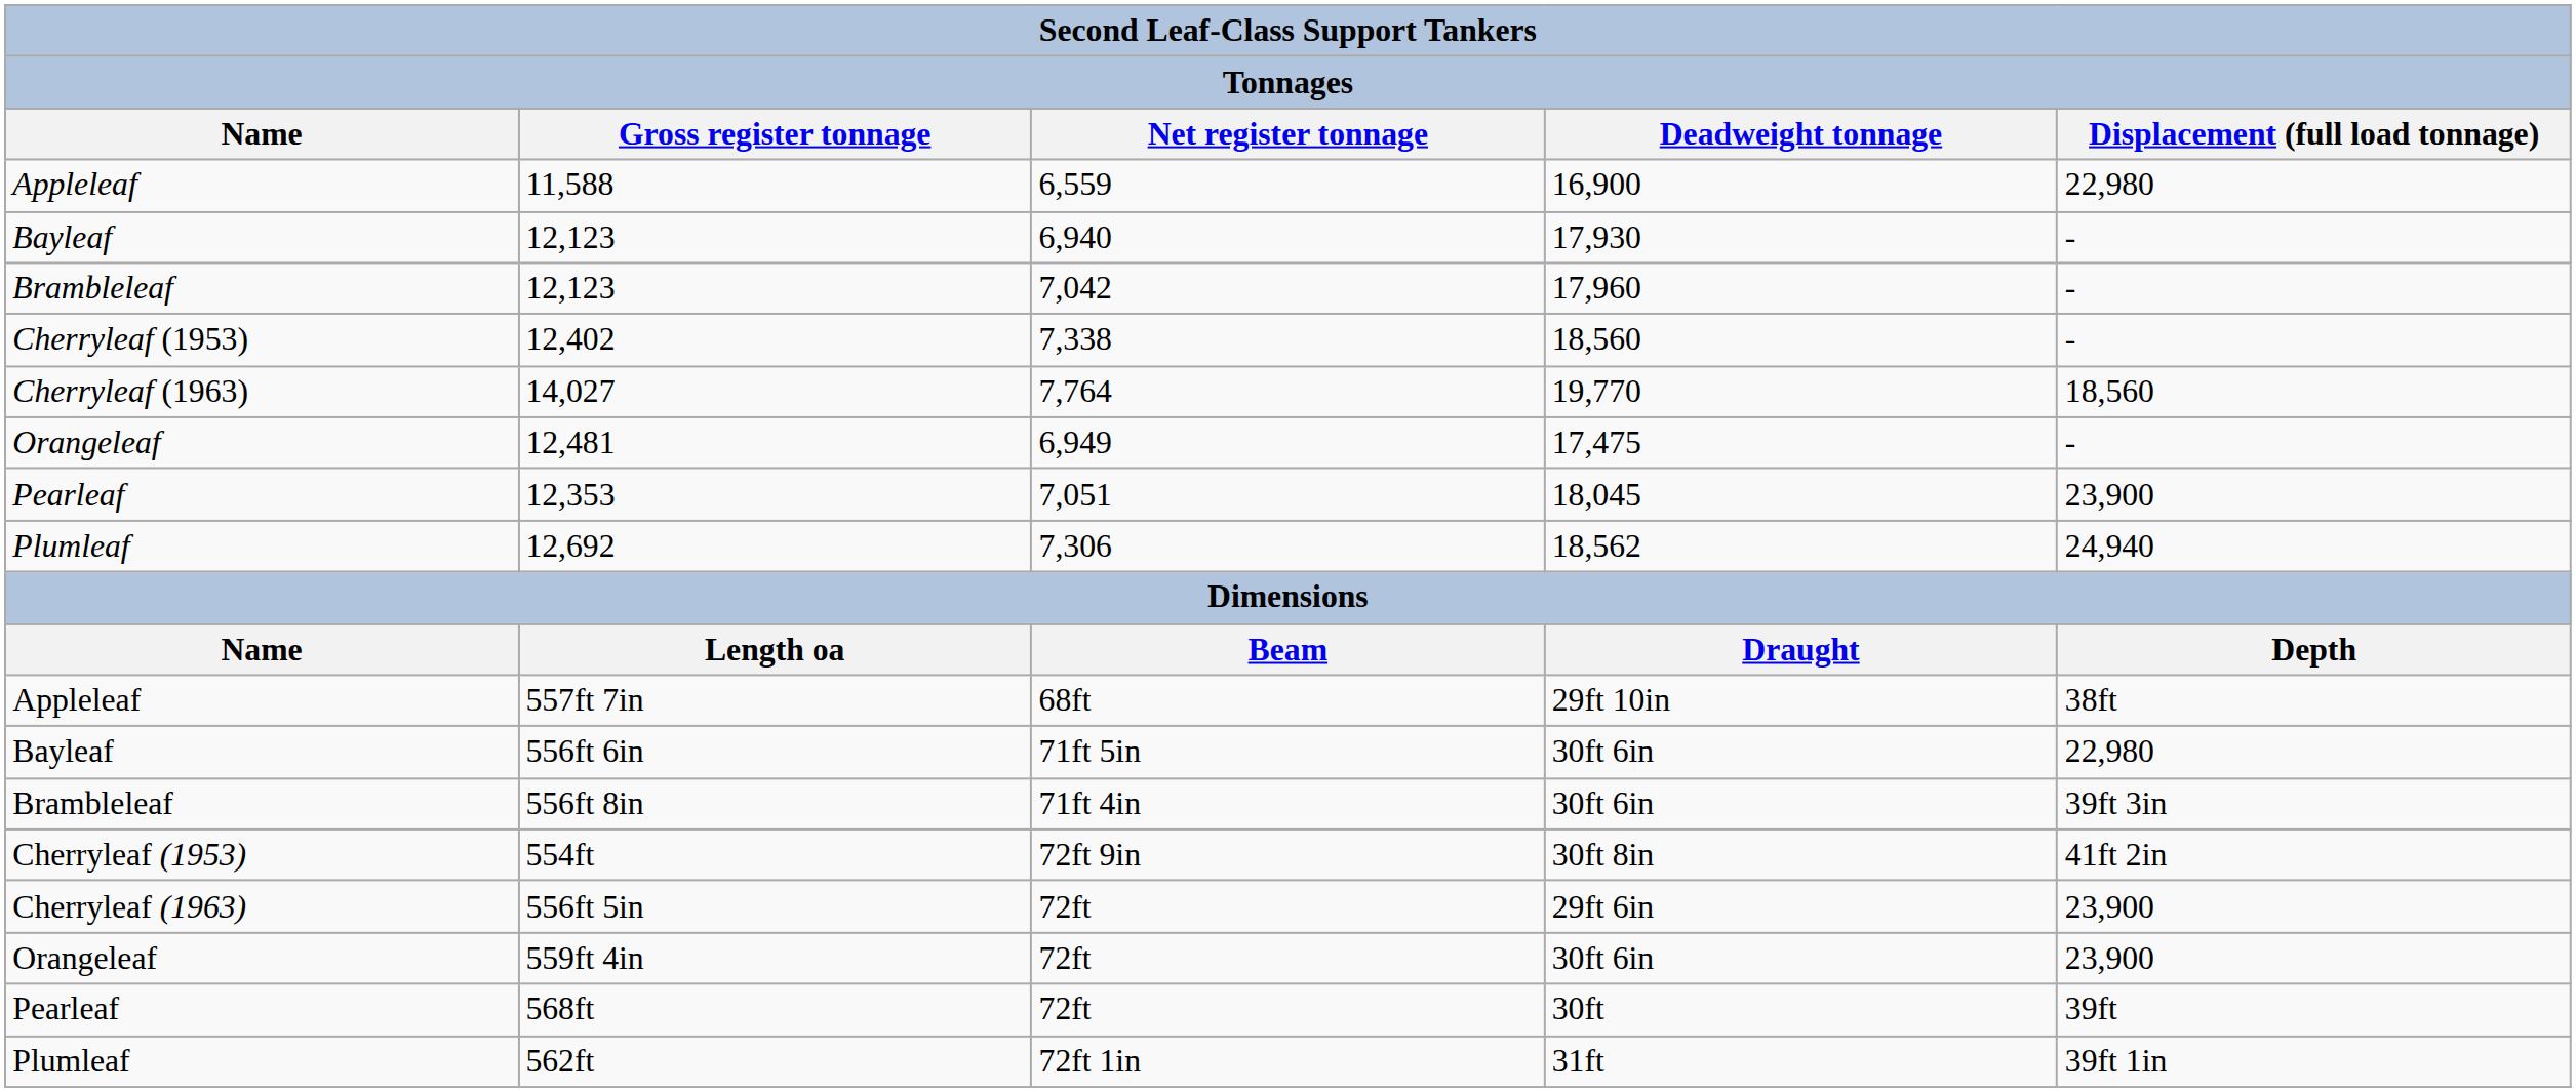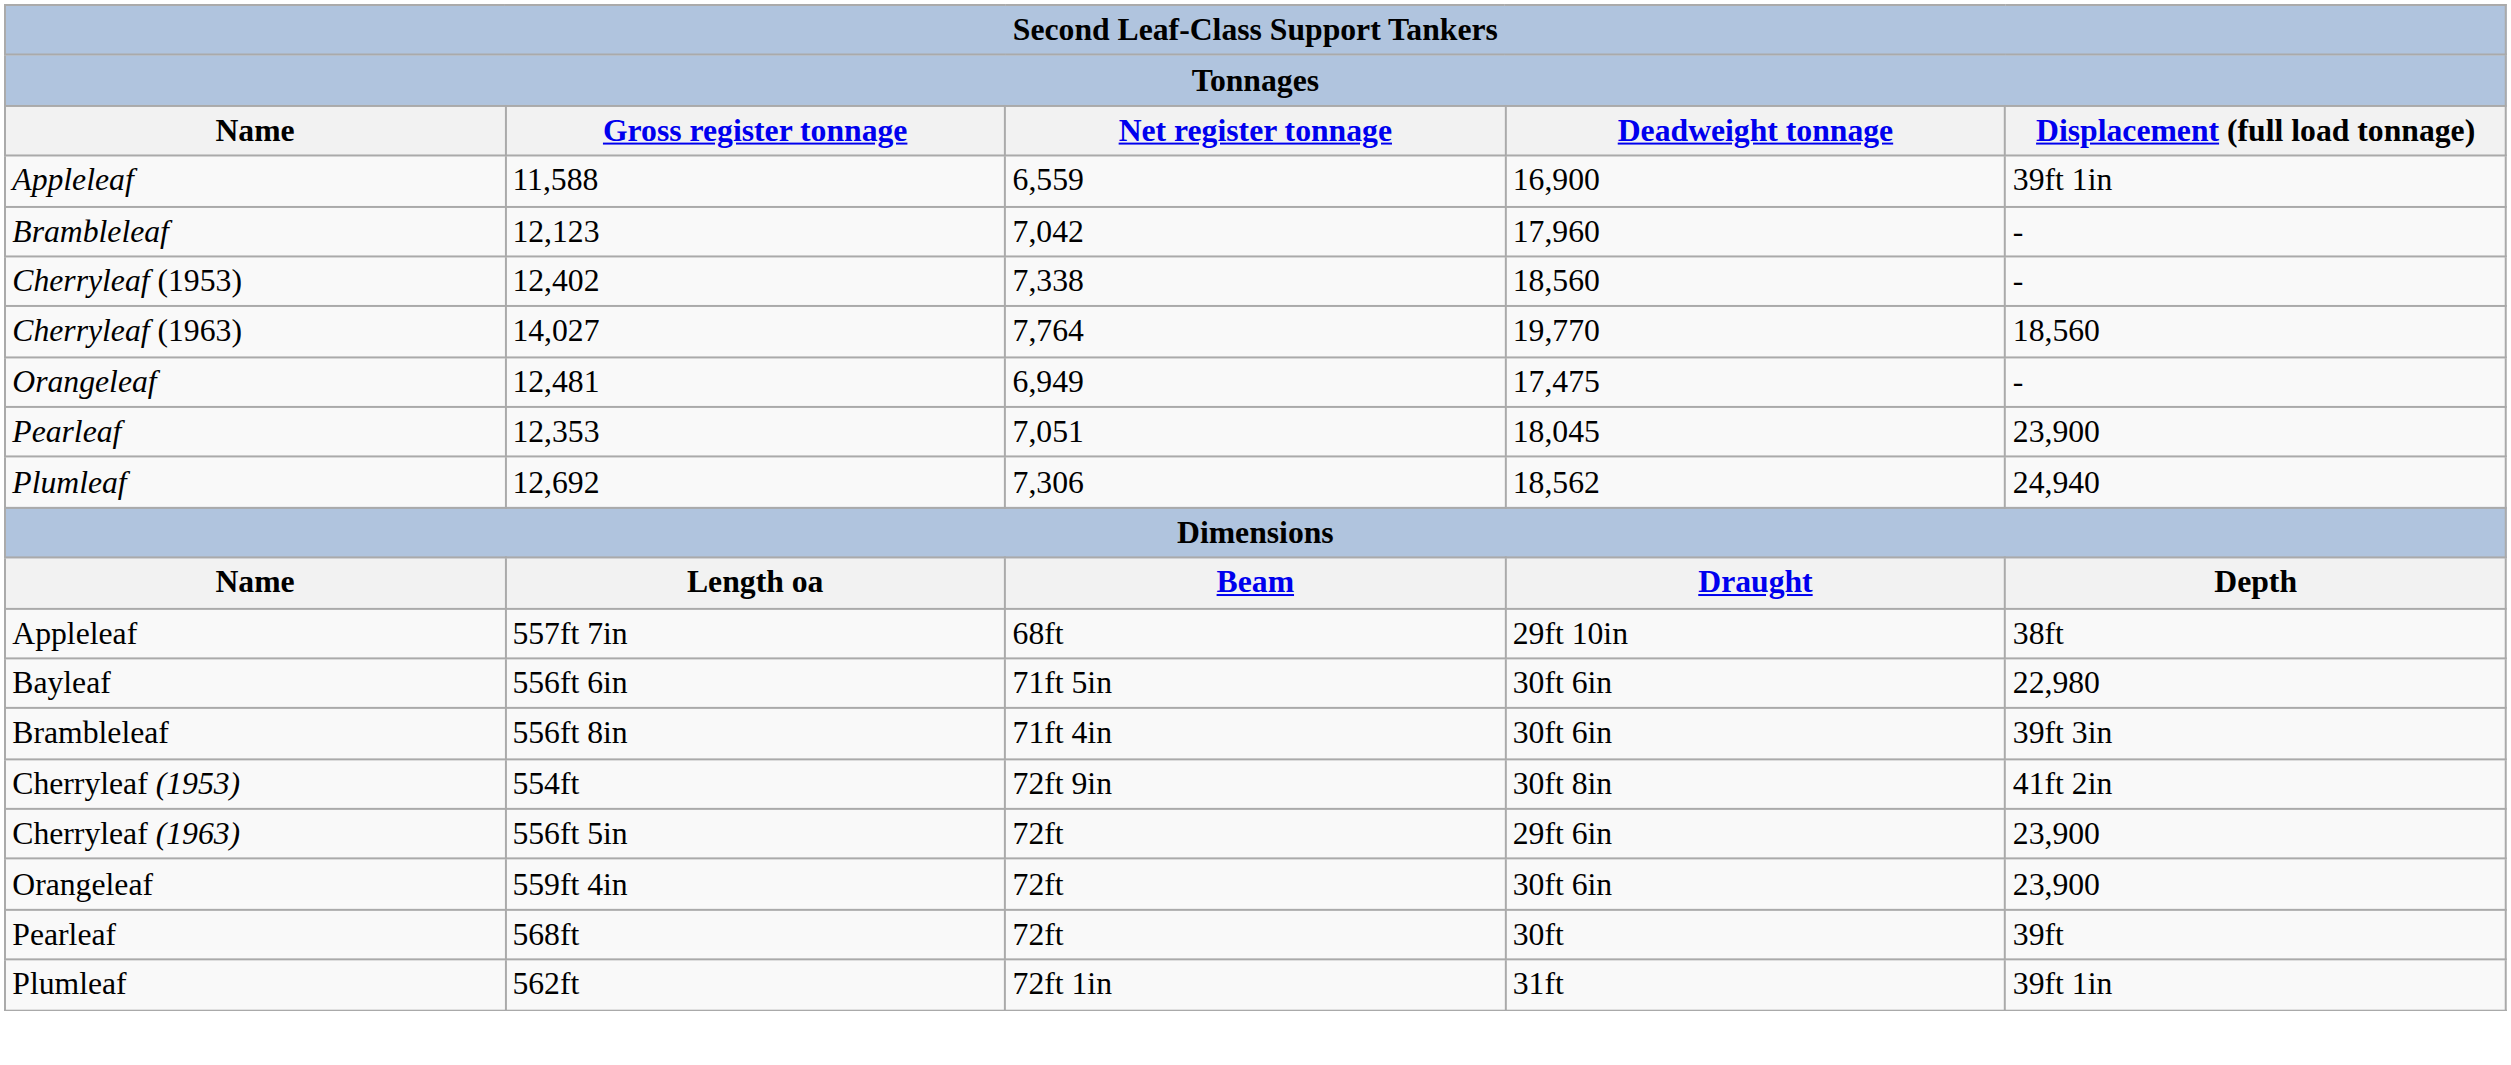11,588 | Displacement (full load tonnage): 22,980 -> 39ft 1in
- row: Bayleaf | 12,123 | 6,940 | 17,930 | -
